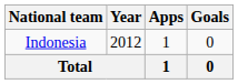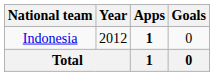Indonesia | Apps: normal -> bold
